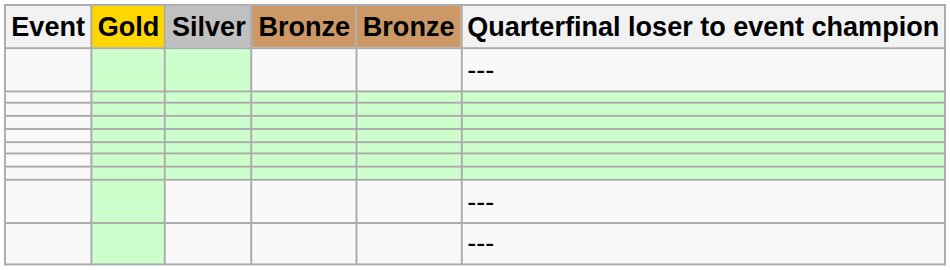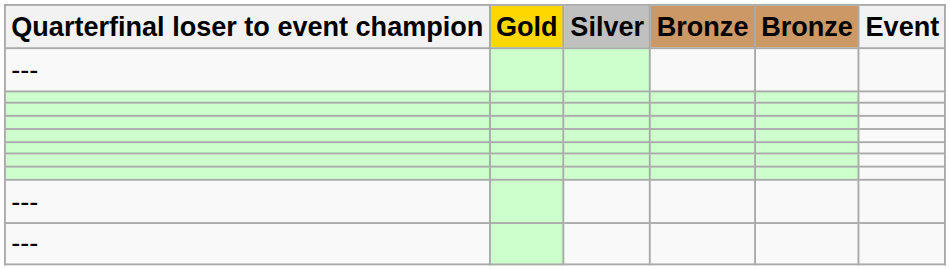columns swapped: Event <-> Quarterfinal loser to event champion
